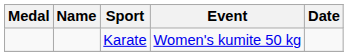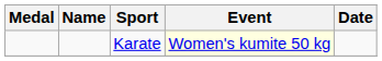Karate | Event: no background -> lightyellow background
